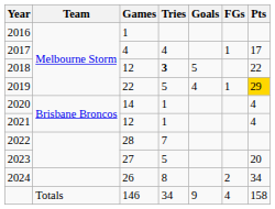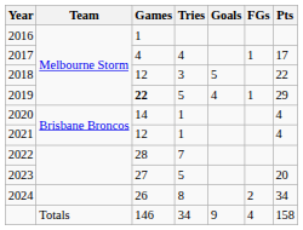2018 | Tries: bold -> normal
2019 | Games: normal -> bold
2019 | Pts: gold background -> no background
